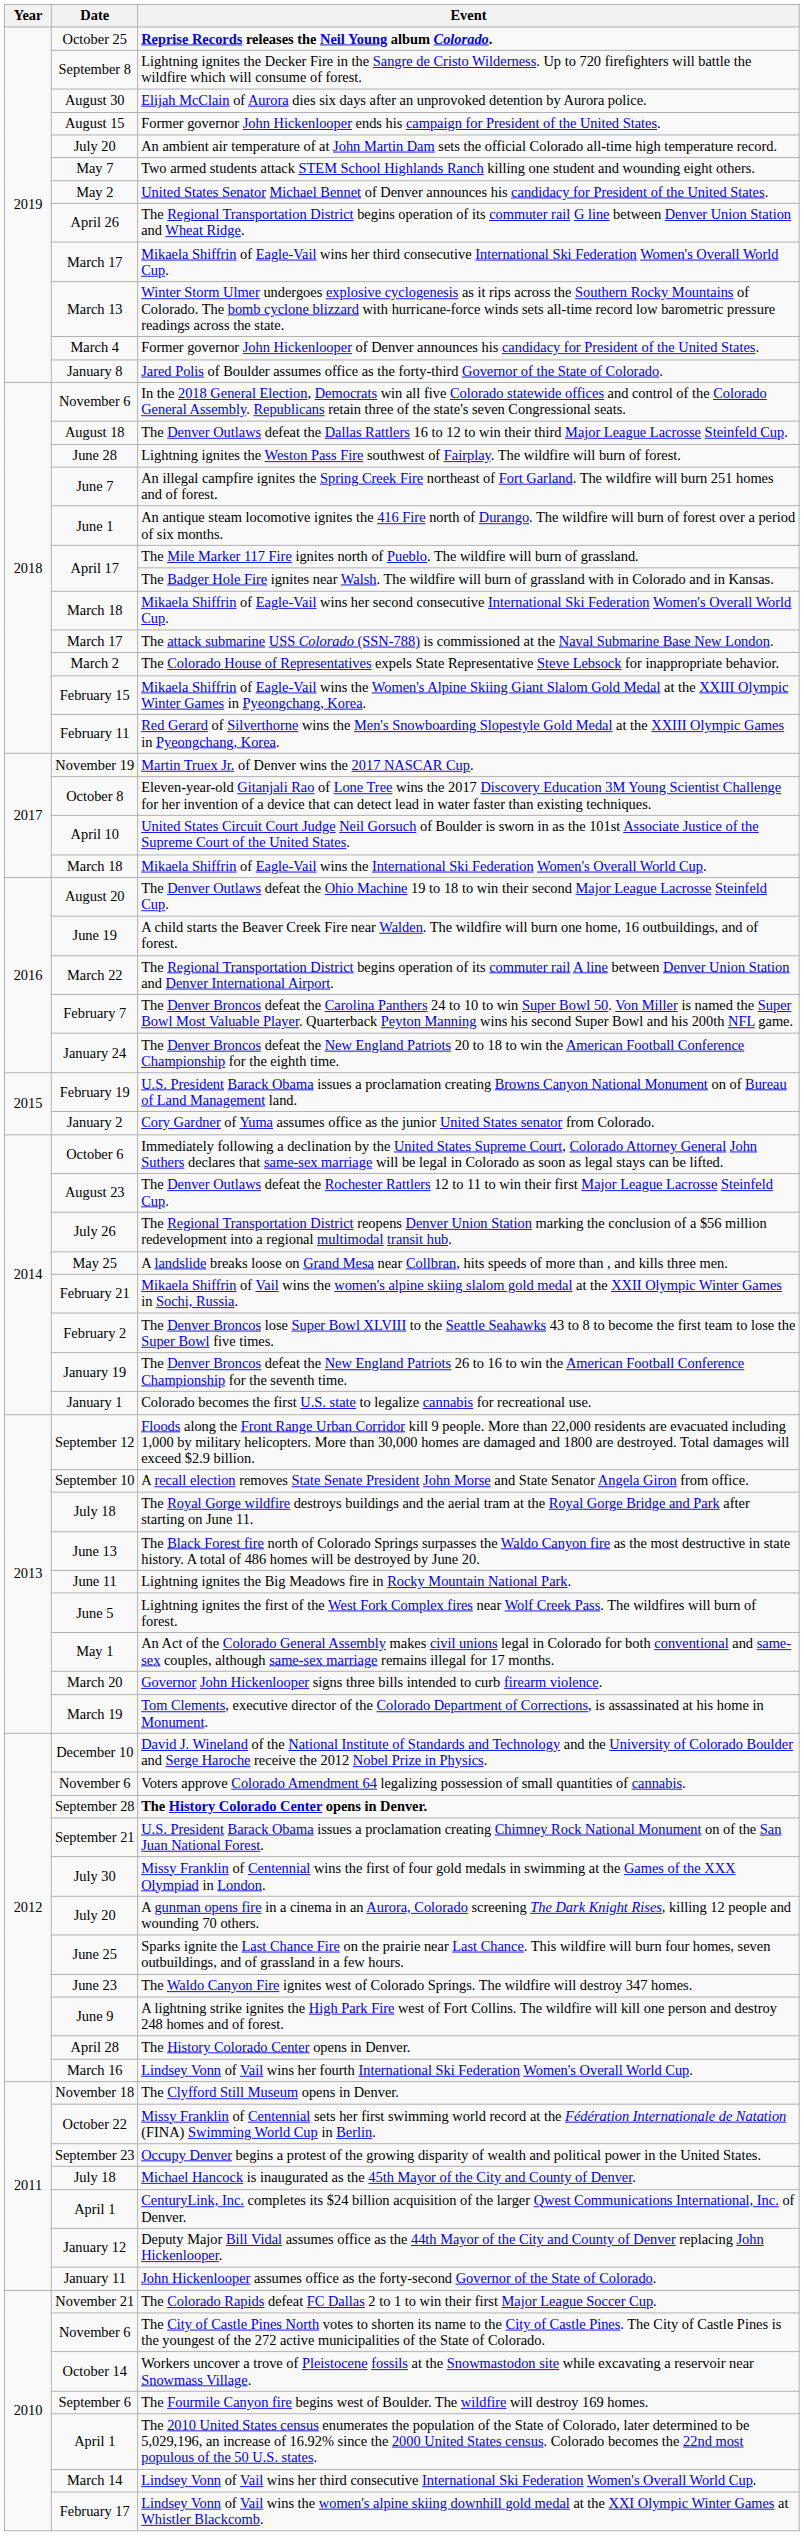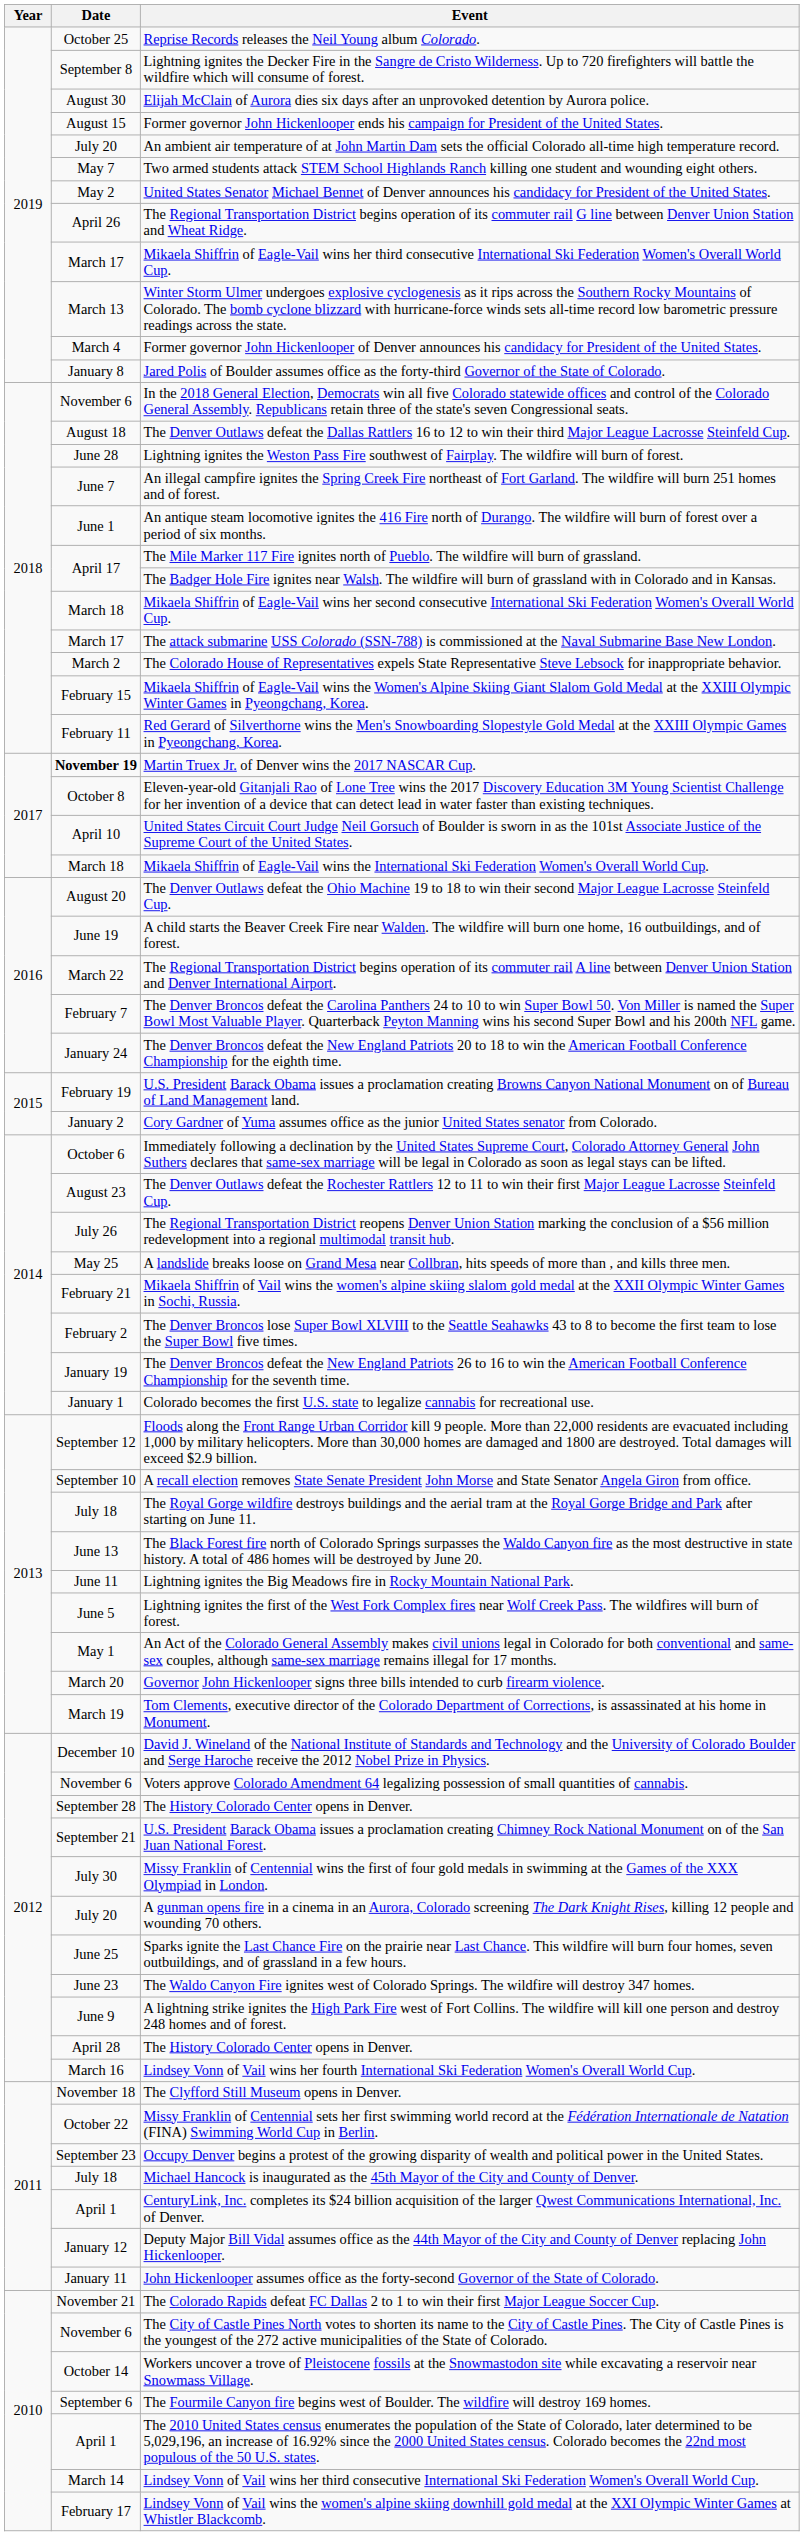Reprise Records releases the Neil Young album Colorado. | Event: bold -> normal
Martin Truex Jr. of Denver wins the 2017 NASCAR Cup. | Date: normal -> bold
September 28 / The History Colorado Center opens in Denver. | Event: bold -> normal
